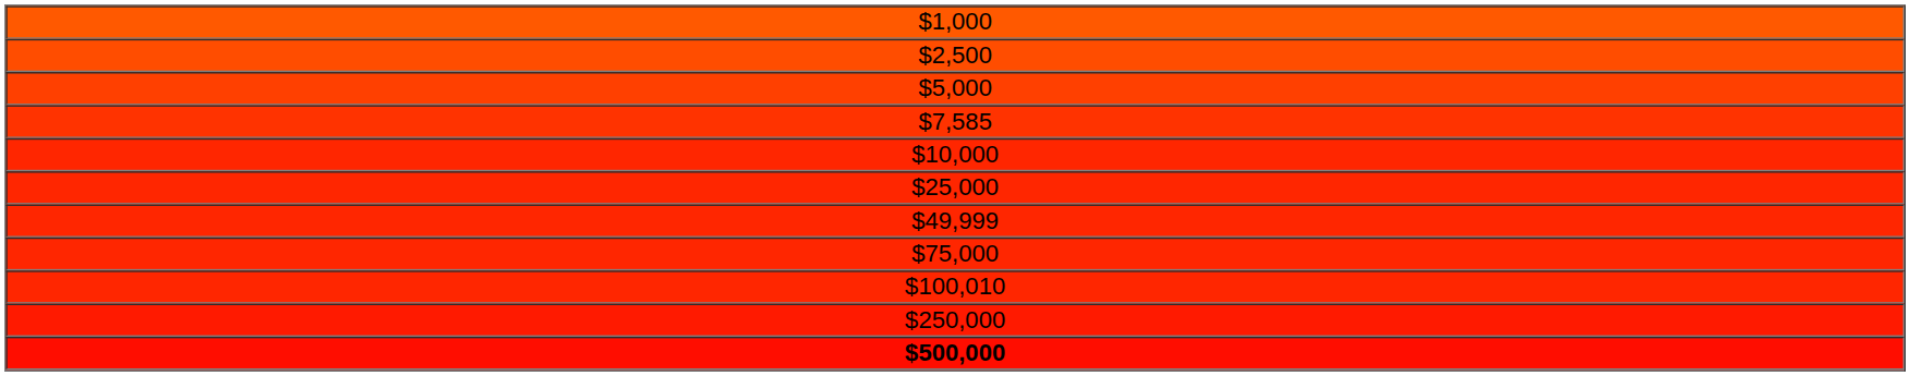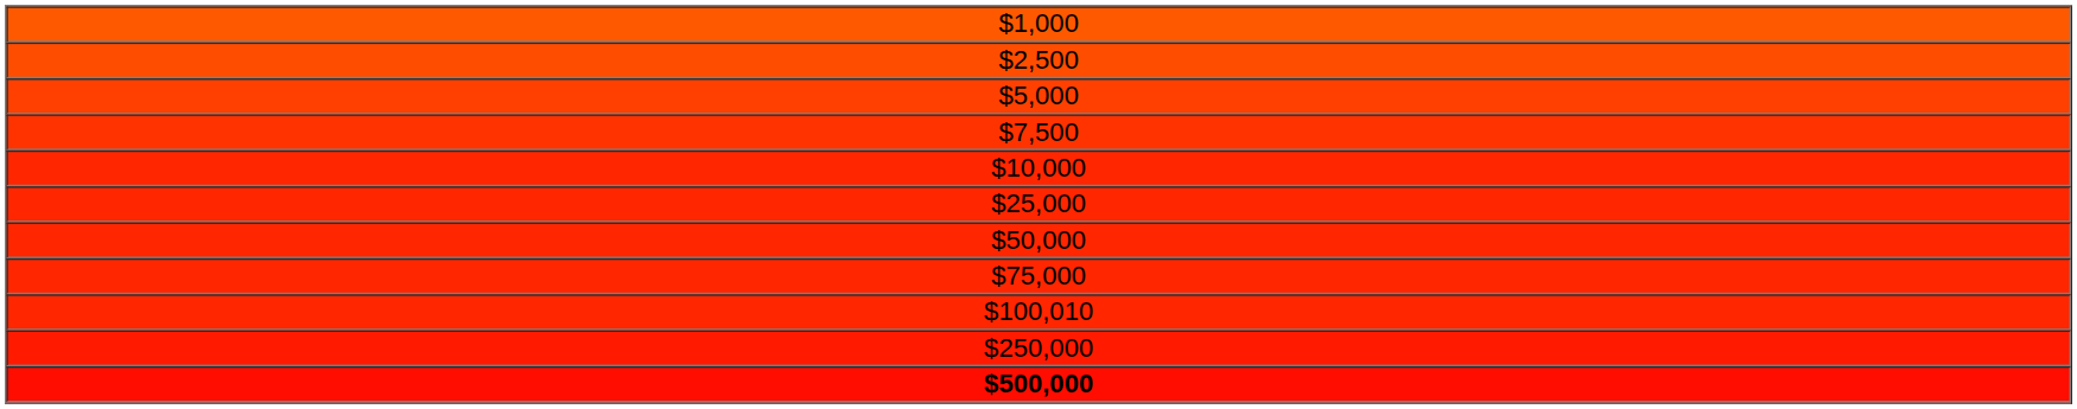row 4 | column 1: $7,585 -> $7,500
row 7 | column 1: $49,999 -> $50,000
